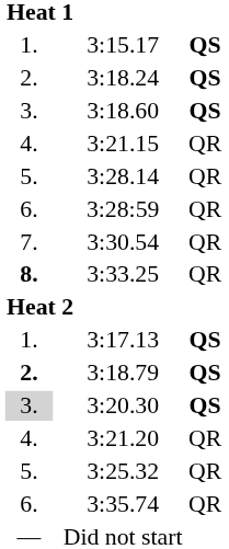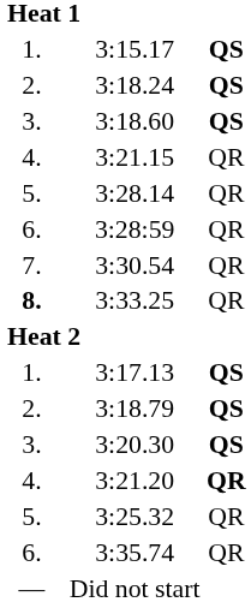3:18.79 | column 1: bold -> normal
3:20.30 | column 1: lightgrey background -> no background
3:21.20 | column 3: normal -> bold
